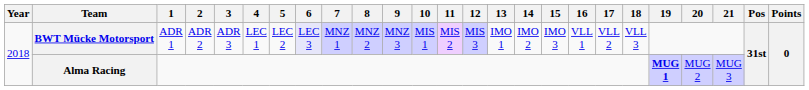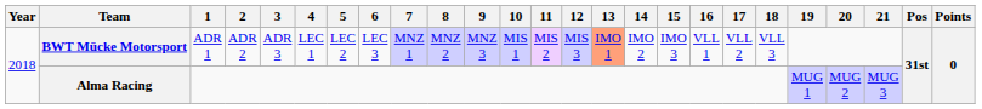BWT Mücke Motorsport | 6: lavender background -> no background
BWT Mücke Motorsport | 13: no background -> lightsalmon background
Alma Racing | 19: bold -> normal
